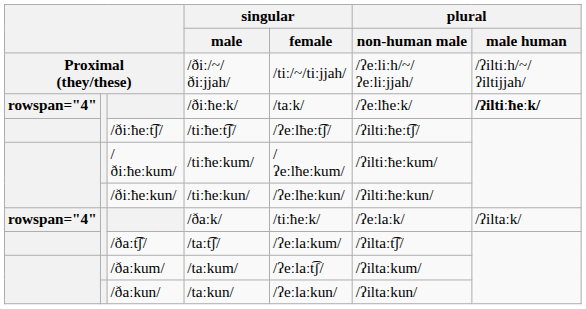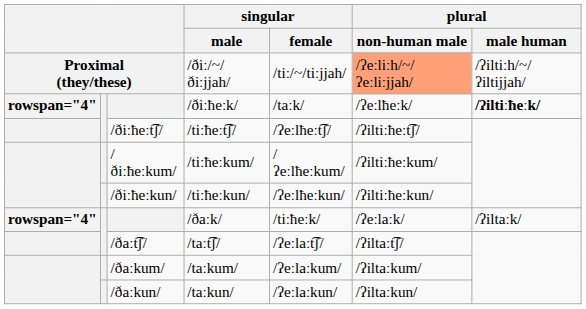/ðiː/~/ðiːjjah/ | plural / non-human male: no background -> lightsalmon background
/taːt͡ʃ/ | singular / female: /ʔeːlaːkum/ -> /ʔeːlaːt͡ʃ/
/taːkum/ | singular / female: /ʔeːlaːt͡ʃ/ -> /ʔeːlaːkum/
